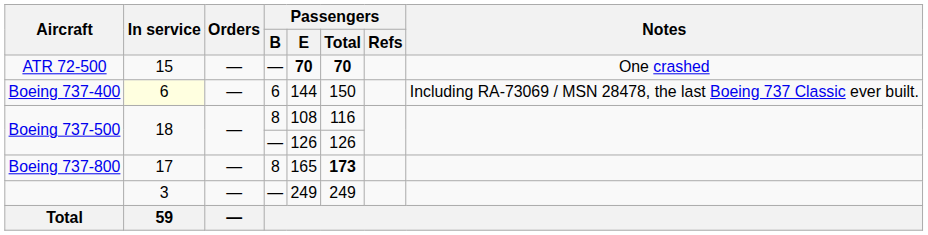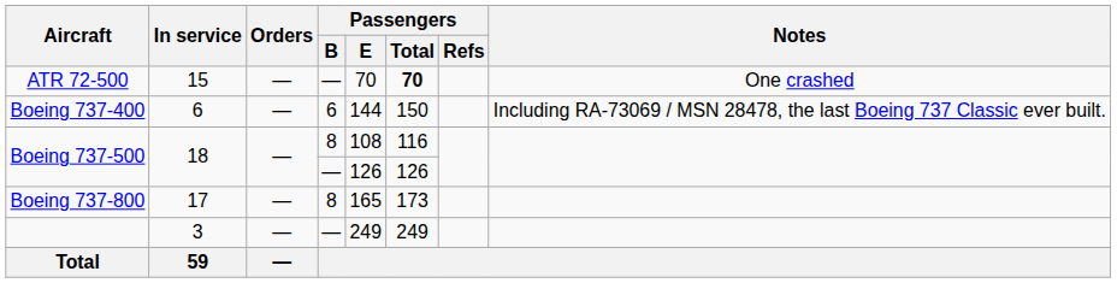ATR 72-500 | Passengers / E: bold -> normal
Boeing 737-400 | In service: lightyellow background -> no background
Boeing 737-800 | Passengers / Total: bold -> normal
